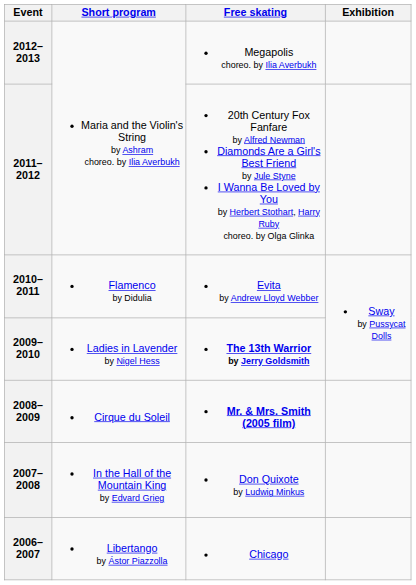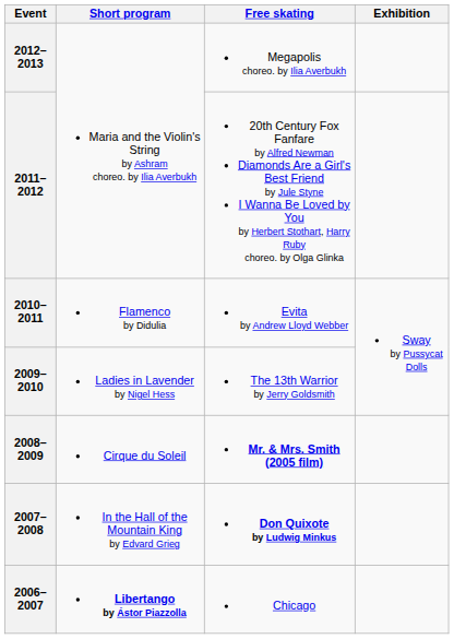2009–2010 | Free skating: bold -> normal
2007–2008 | Free skating: normal -> bold
2006–2007 | Short program: normal -> bold
